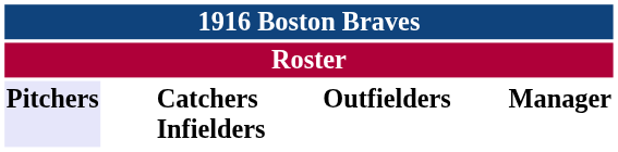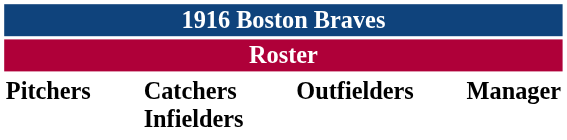Pitchers | column 1: lavender background -> no background
